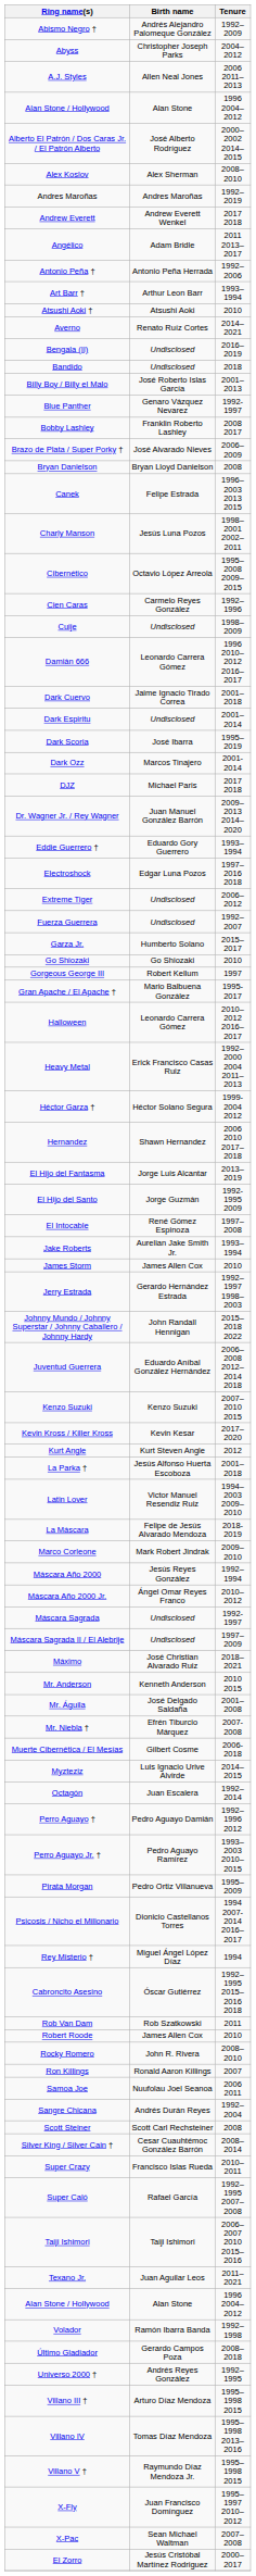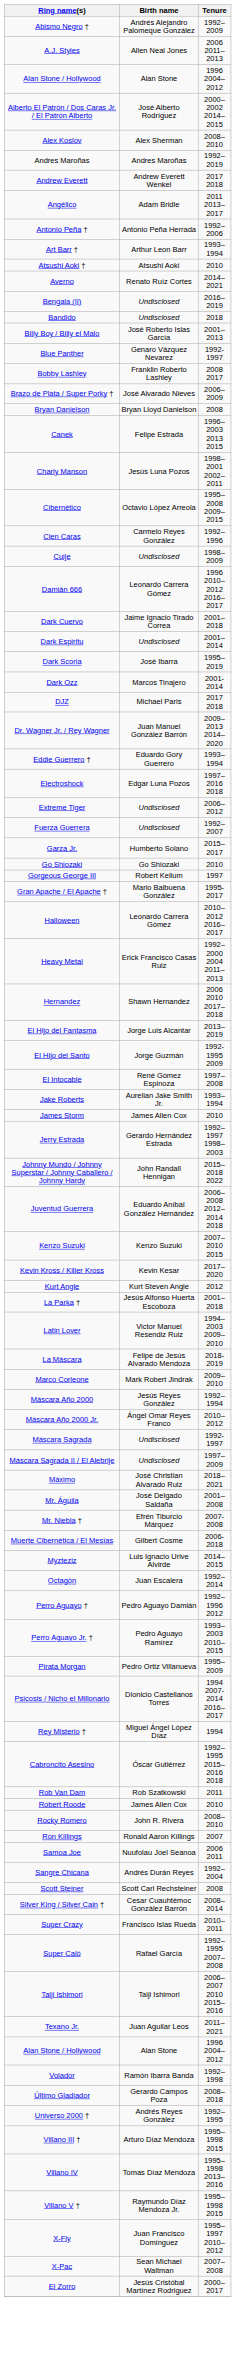- row: Abyss | Christopher Joseph Parks | 2004–2012
- row: Héctor Garza † | Héctor Solano Segura | 1999-2004 2012
- row: Mr. Anderson | Kenneth Anderson | 2010 2015
